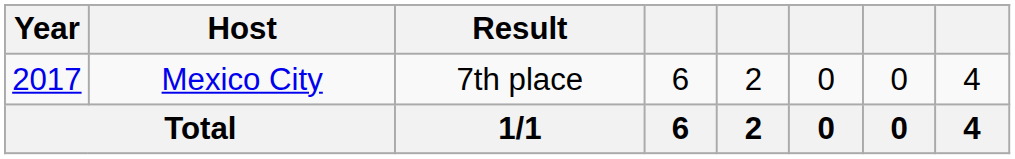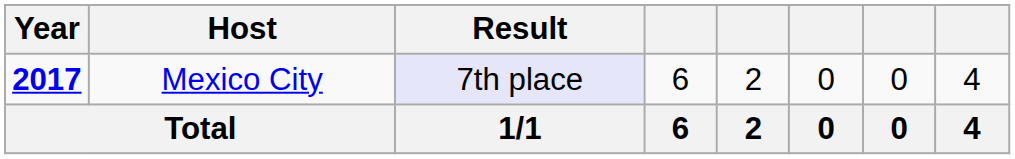Mexico City | Year: normal -> bold
Mexico City | Result: no background -> lavender background
